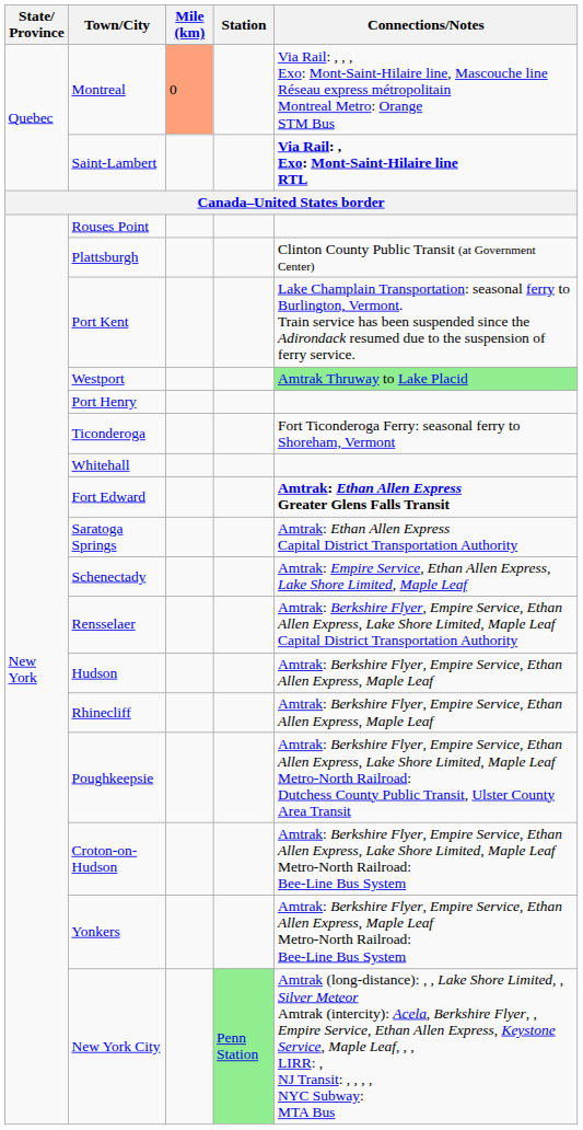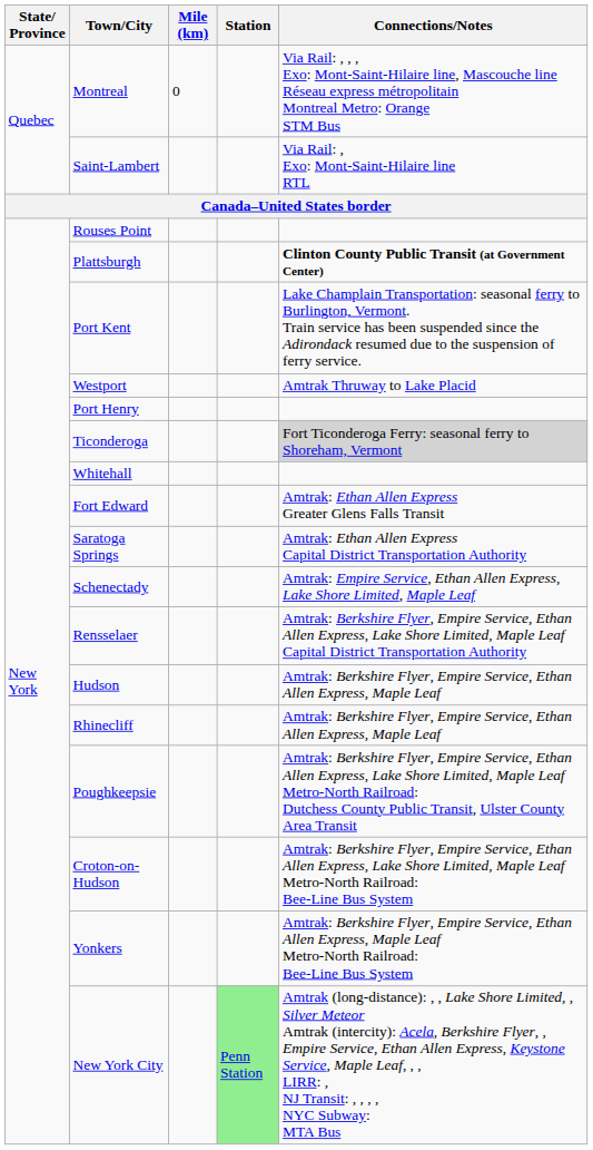Montreal | Mile (km): lightsalmon background -> no background
Saint-Lambert | Connections/Notes: bold -> normal
Plattsburgh | Connections/Notes: normal -> bold
Westport | Connections/Notes: lightgreen background -> no background
Ticonderoga | Connections/Notes: no background -> lightgrey background
Fort Edward | Connections/Notes: bold -> normal
